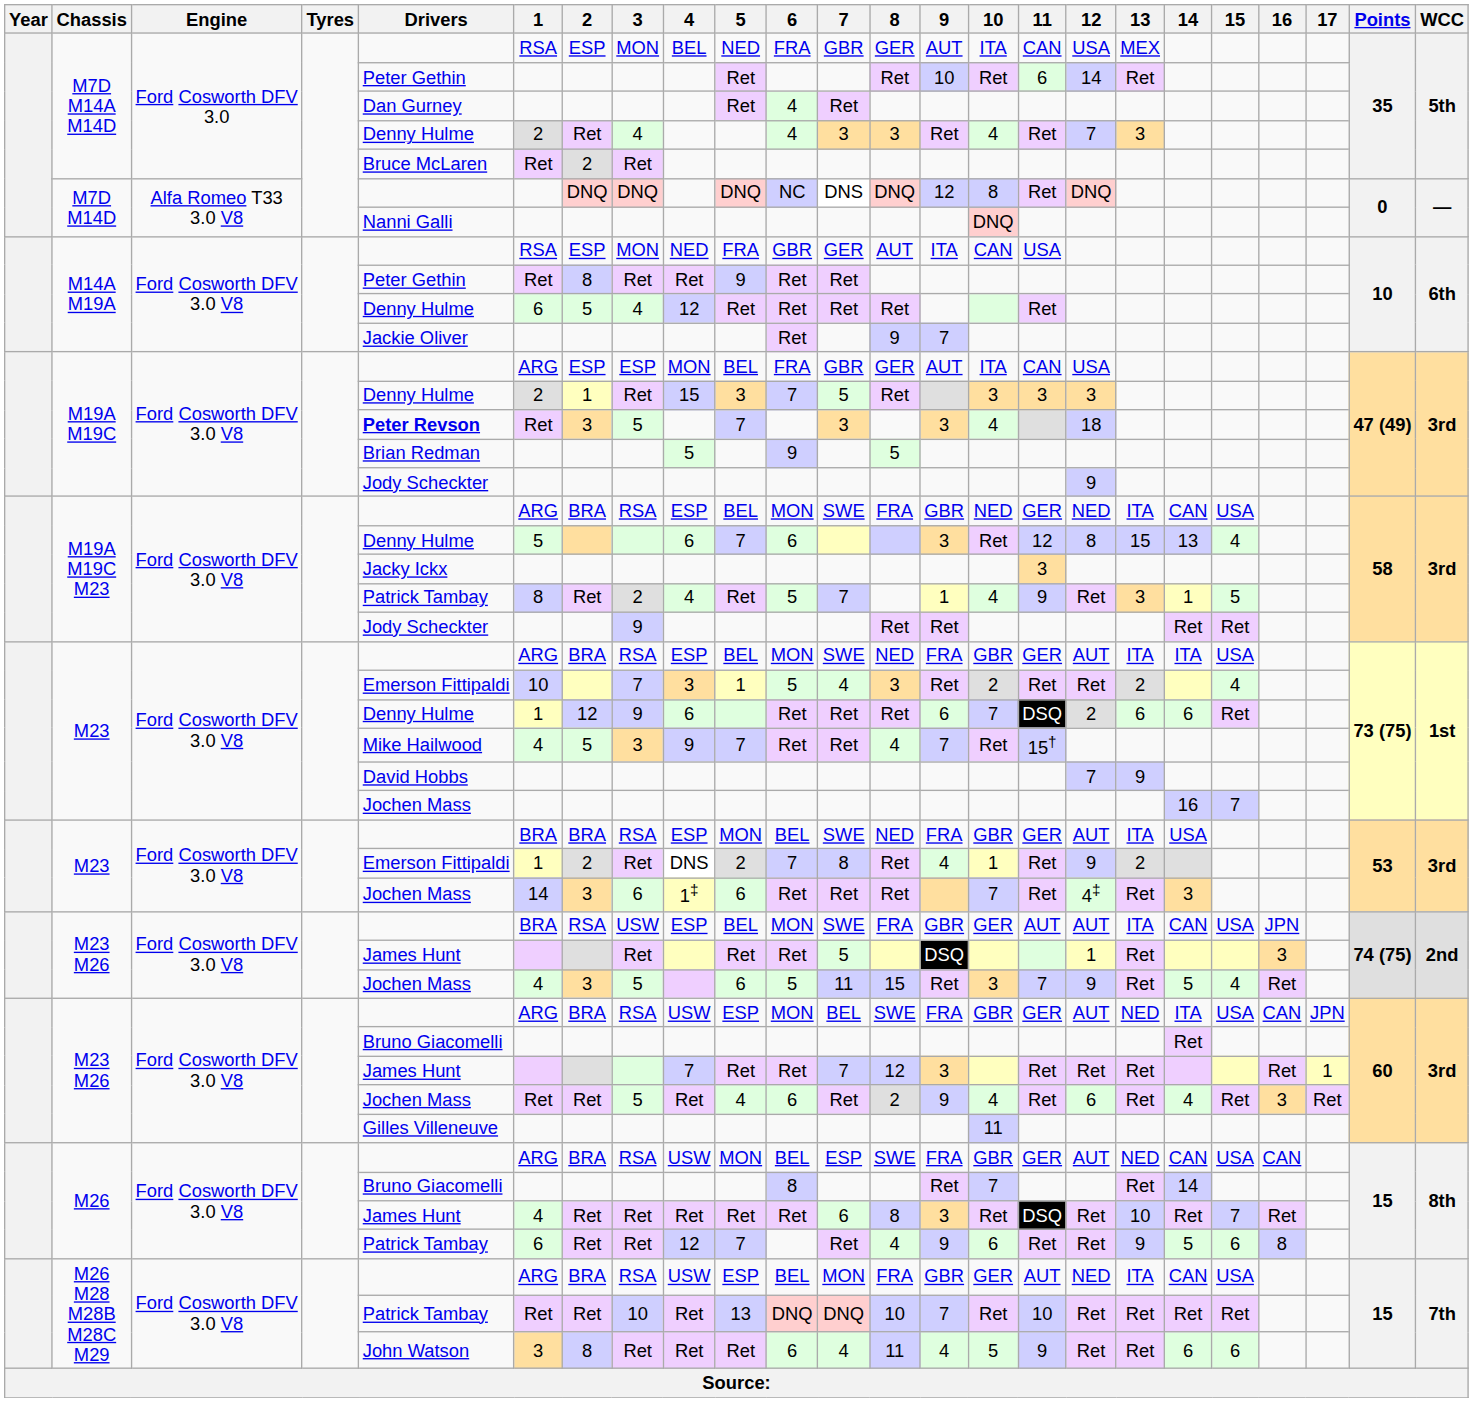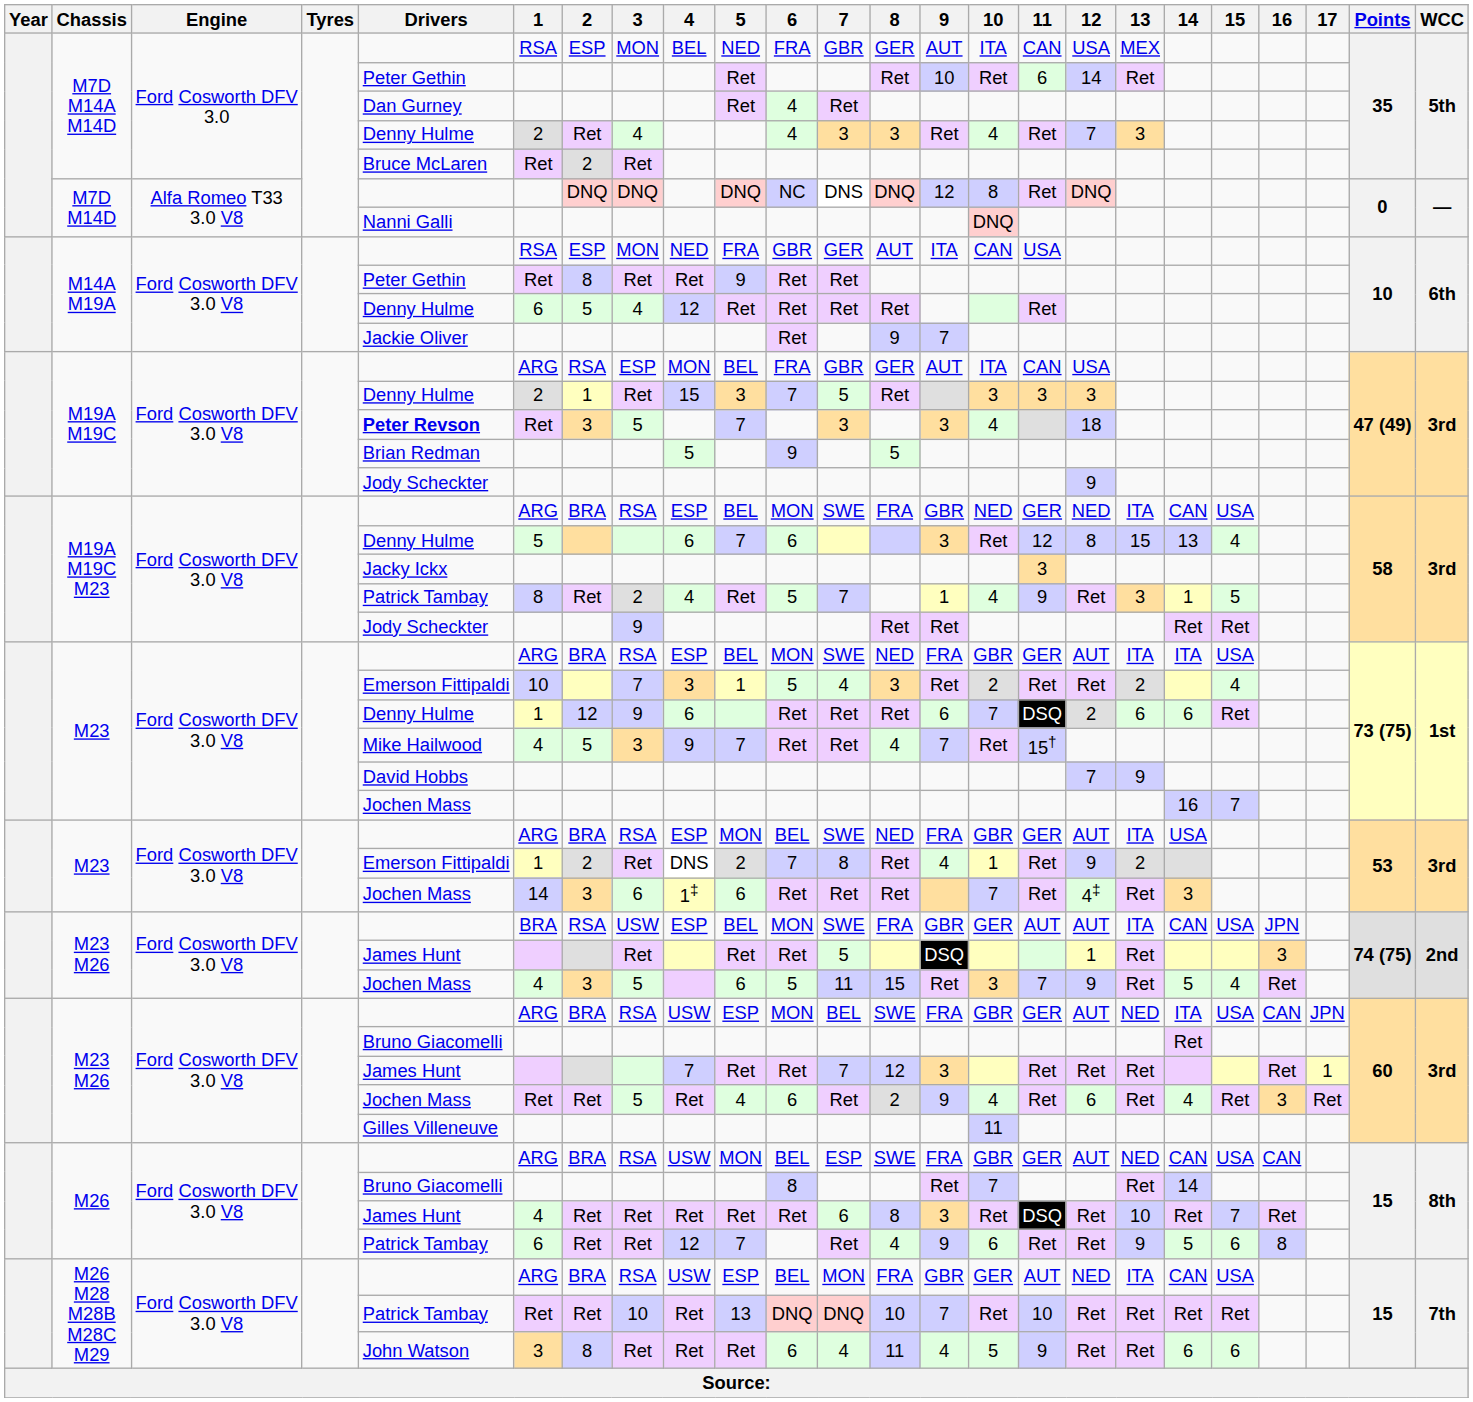row 13 | 2: ESP -> RSA
row 29 | 1: BRA -> ARG
